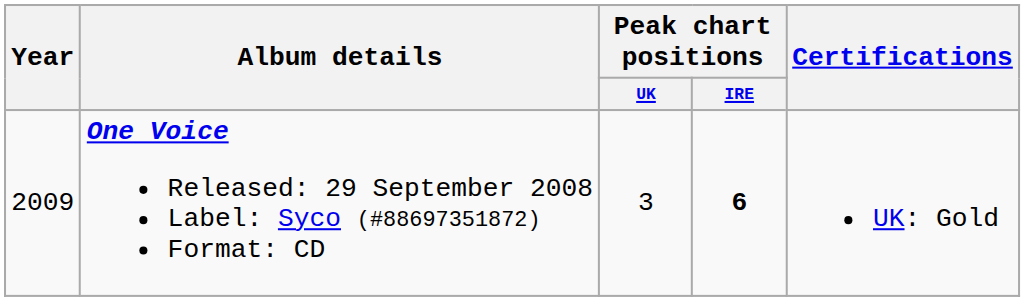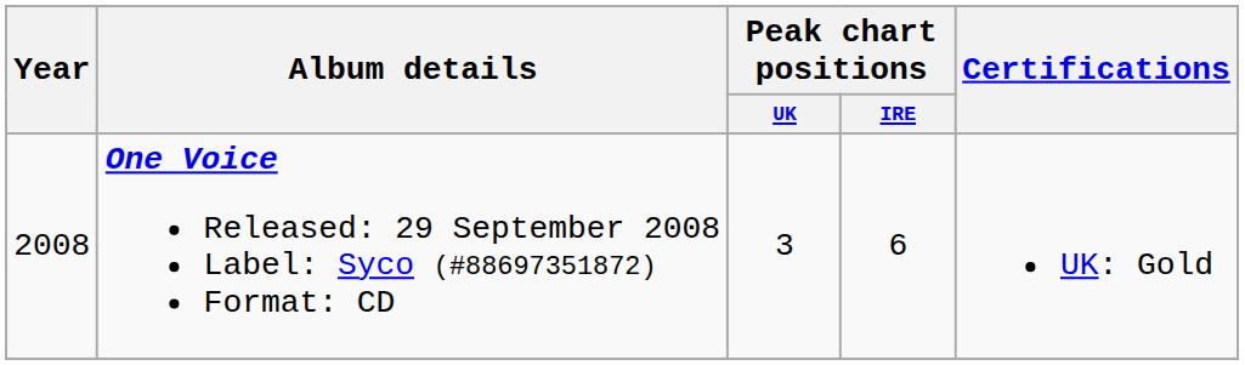row 3 | Year: 2009 -> 2008
row 3 | Peak chart positions / IRE: bold -> normal
